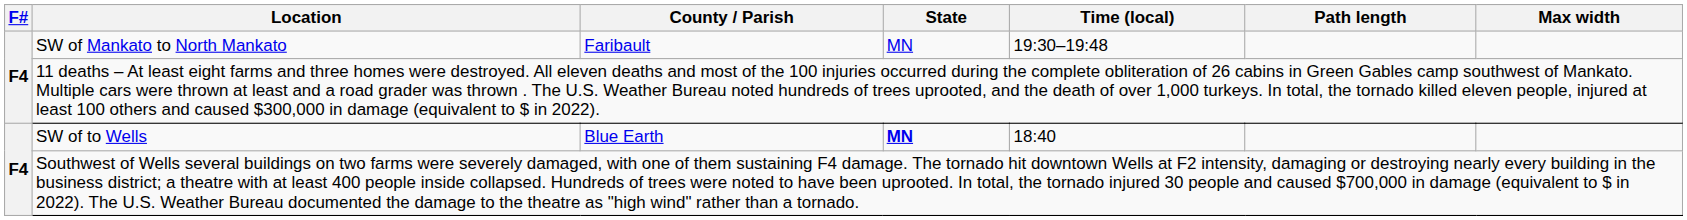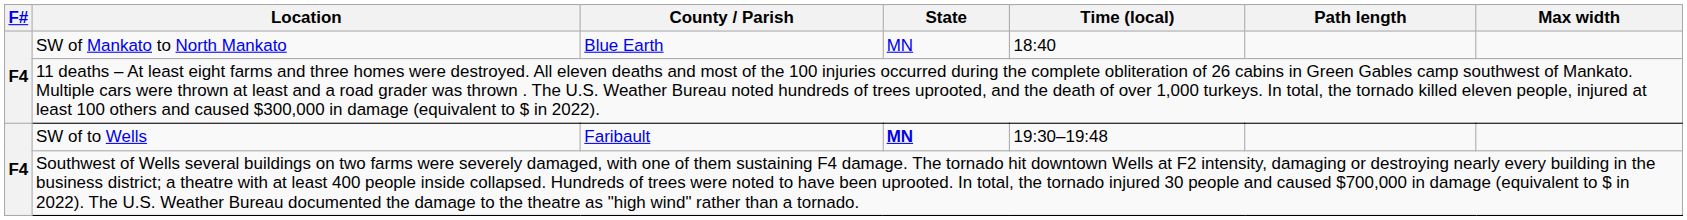SW of Mankato to North Mankato | County / Parish: Faribault -> Blue Earth
SW of Mankato to North Mankato | Time (local): 19:30–19:48 -> 18:40
SW of to Wells | County / Parish: Blue Earth -> Faribault
SW of to Wells | Time (local): 18:40 -> 19:30–19:48
